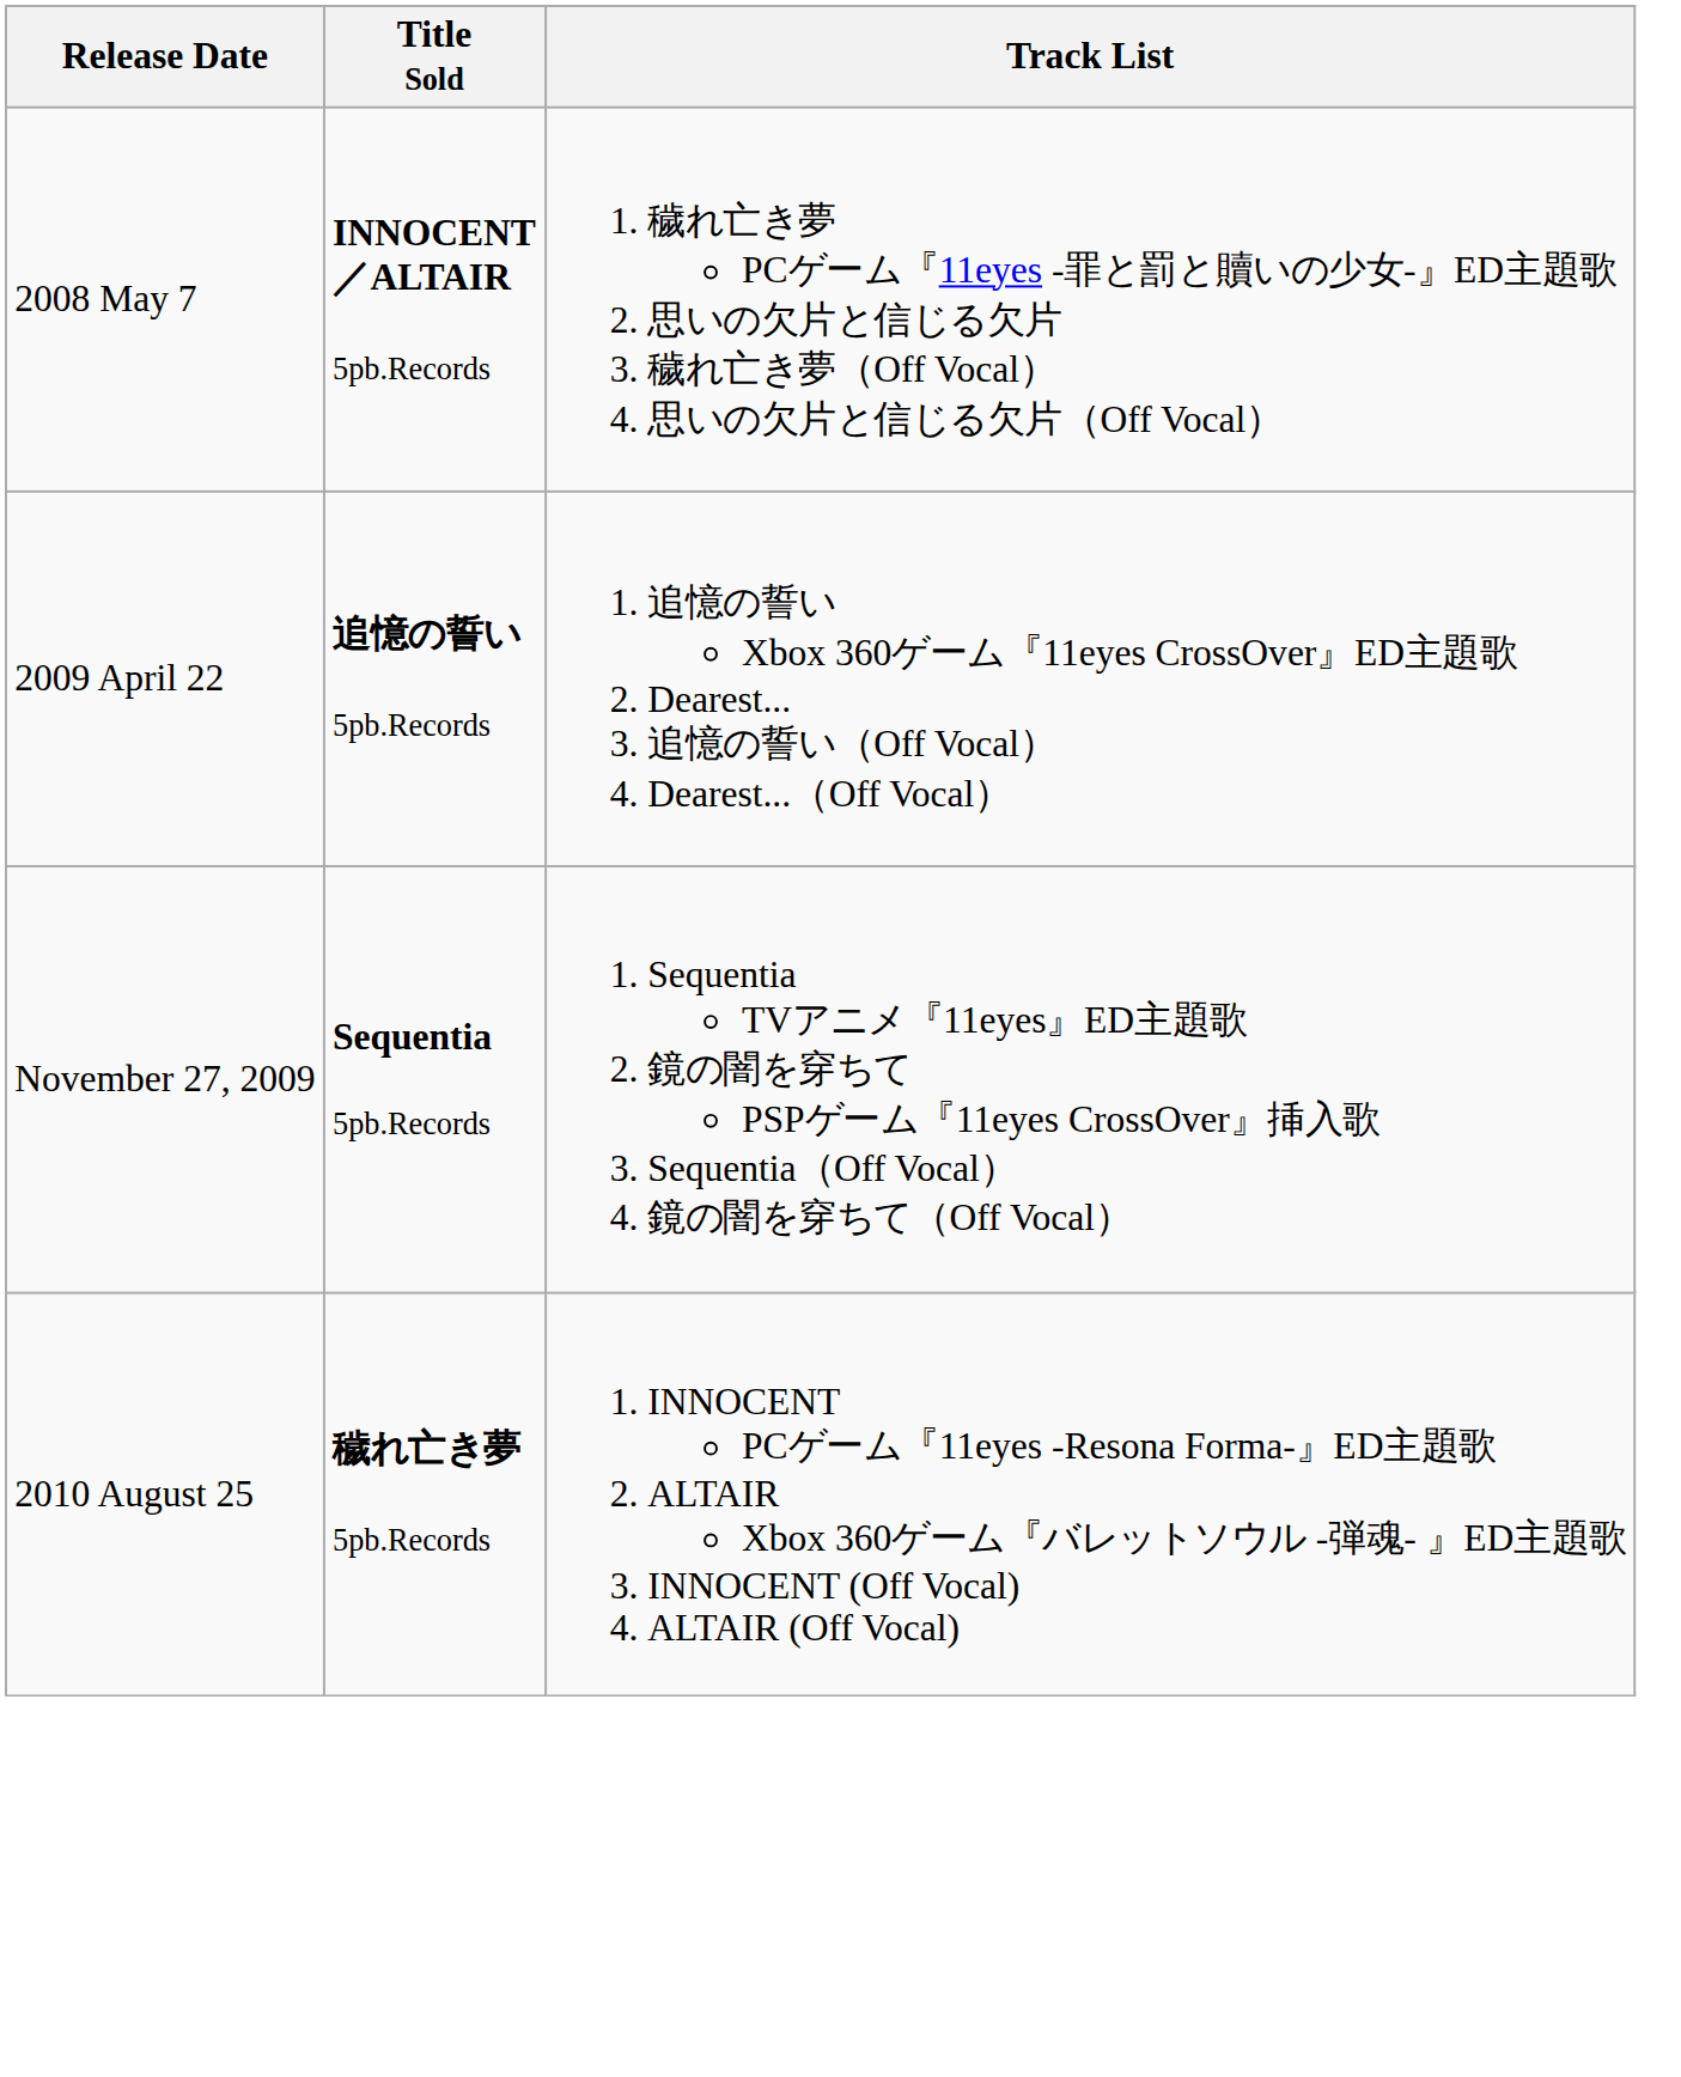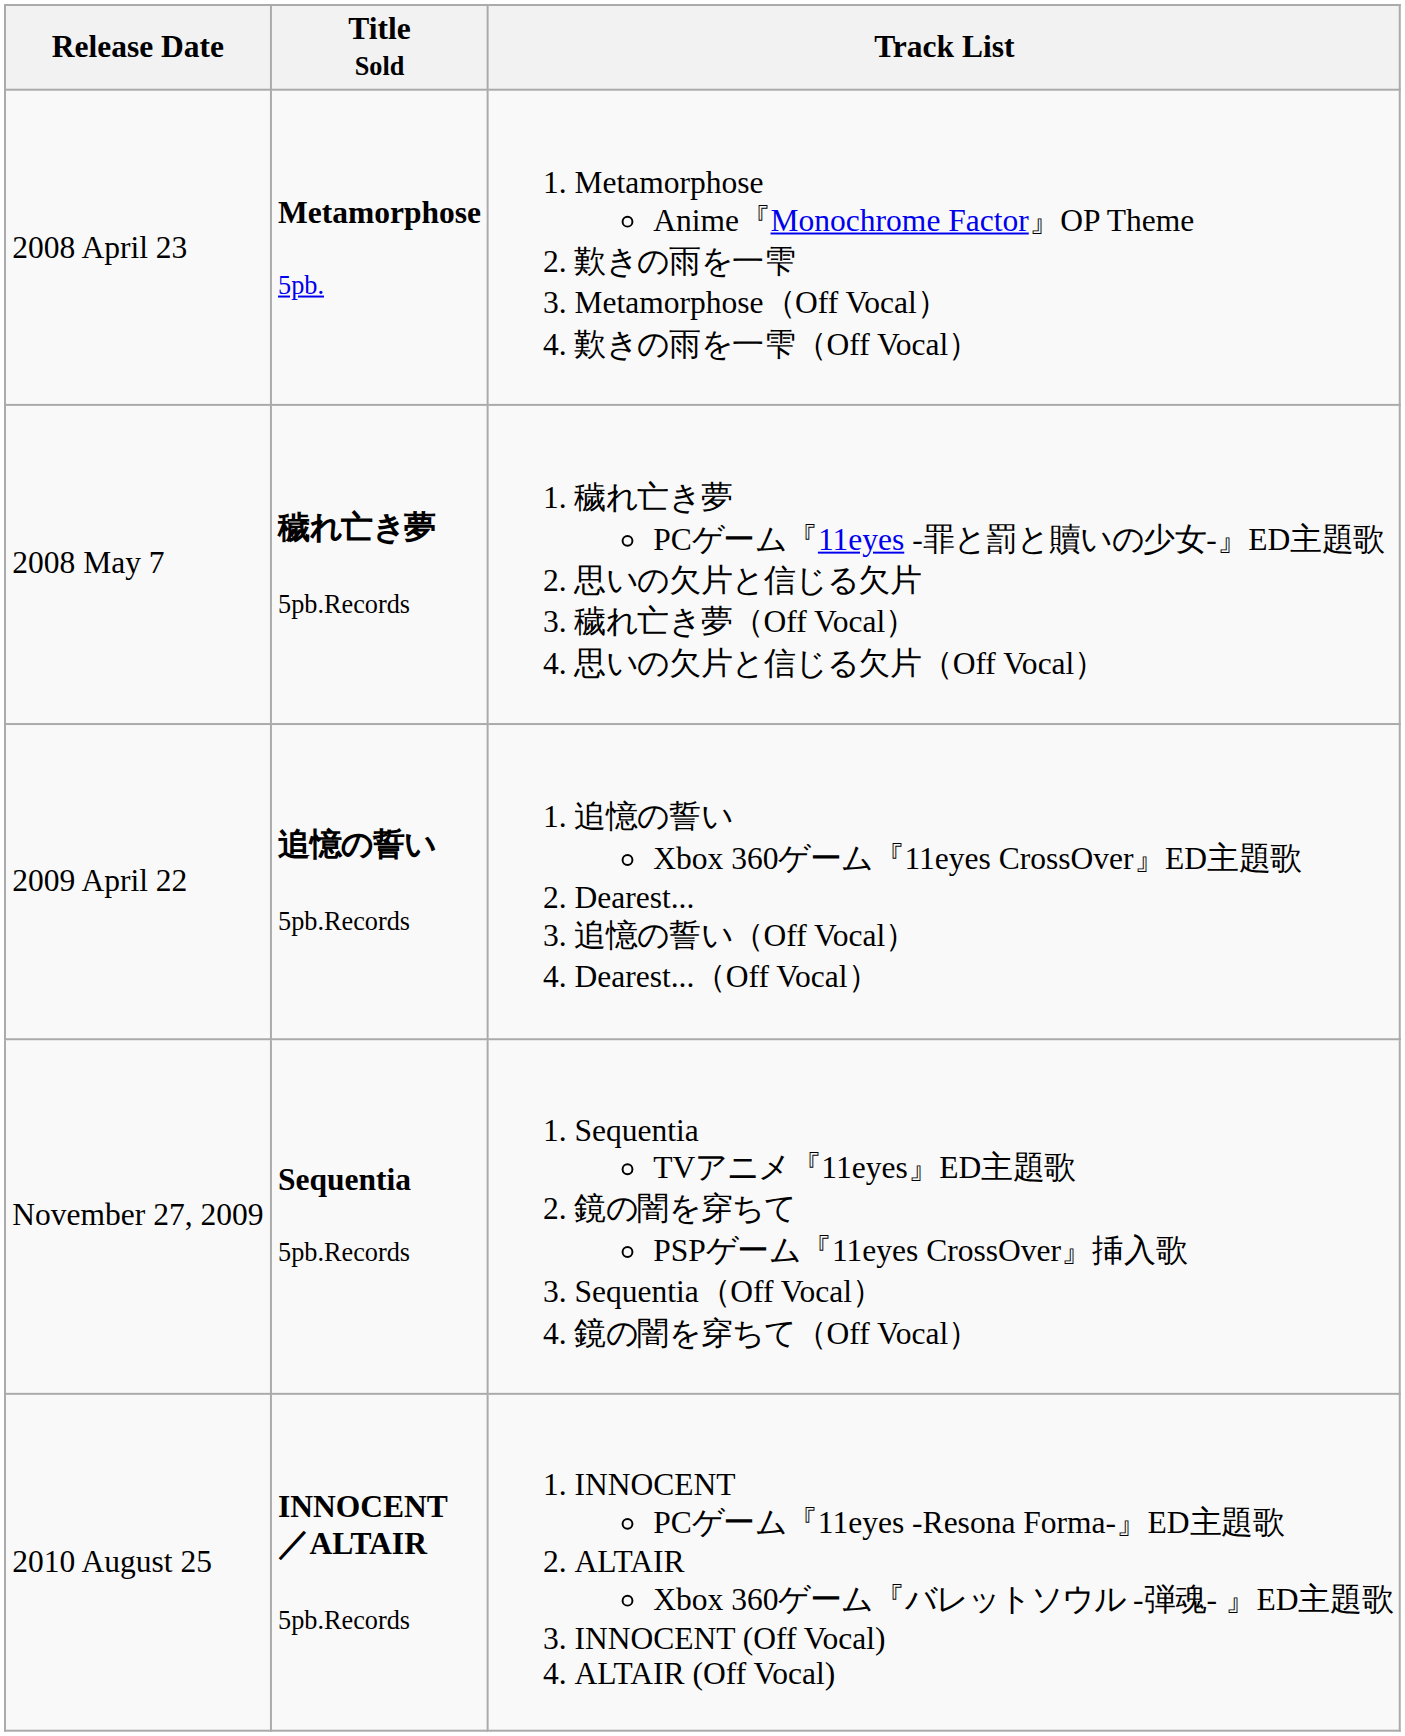+ row: 2008 April 23 | Metamorphose 5pb. | Metamorphose Anime『Monochrome Factor』OP Theme 歎きの雨を一雫 Metamorphose（Off Vocal） 歎きの雨を一雫（Off Vocal）
2008 May 7 | Title Sold: INNOCENT ／ALTAIR 5pb.Records -> 穢れ亡き夢 5pb.Records
2010 August 25 | Title Sold: 穢れ亡き夢 5pb.Records -> INNOCENT ／ALTAIR 5pb.Records
